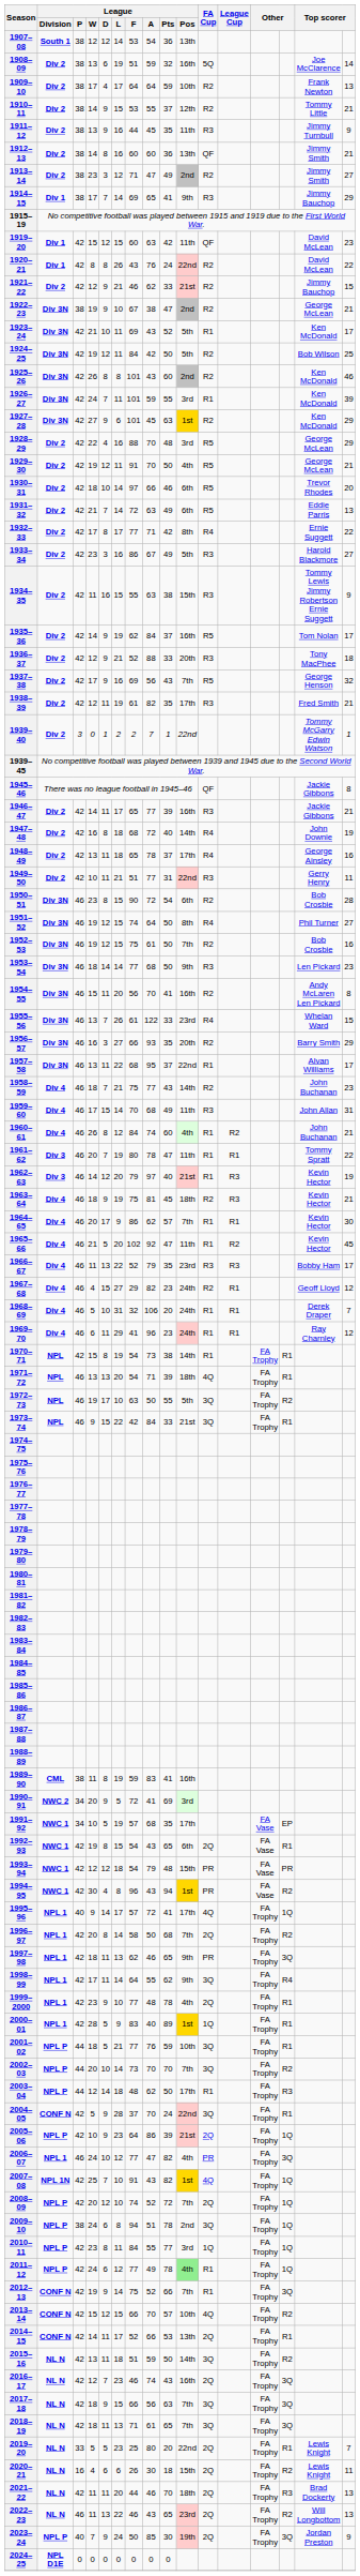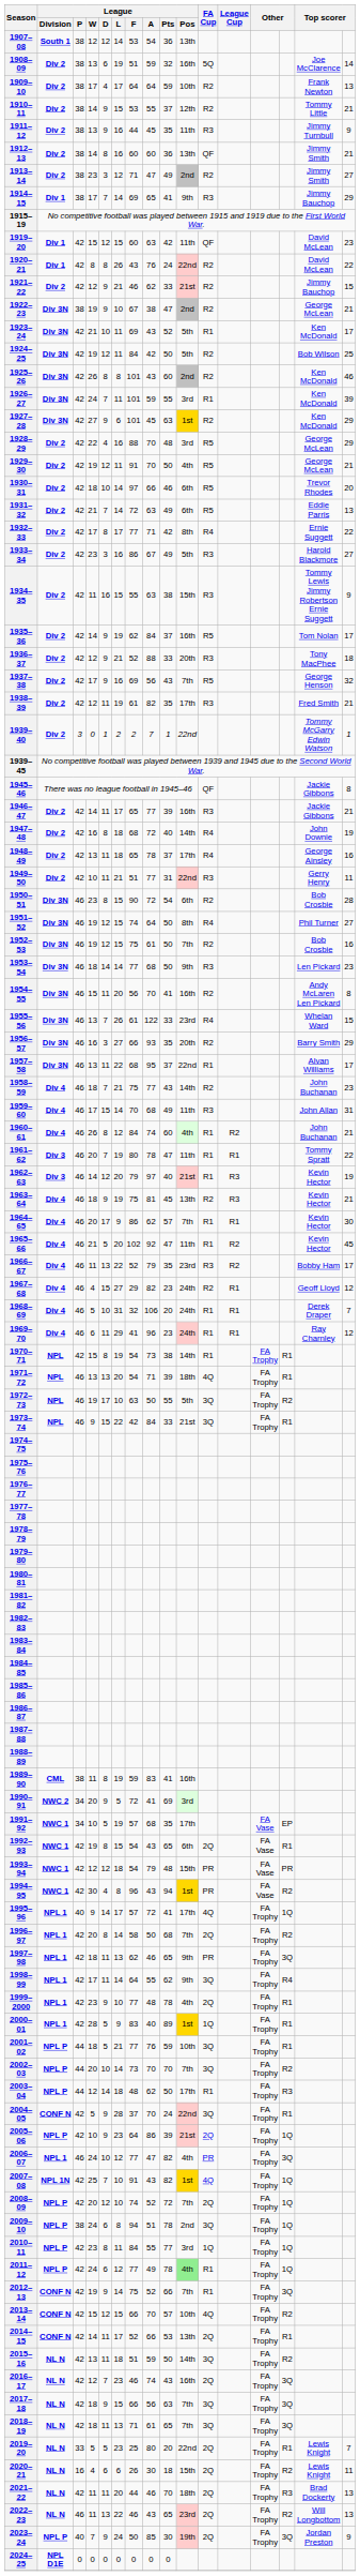1963–64 | League / Pos: 18th -> 13th
1966–67 | League Cup: R3 -> R2
